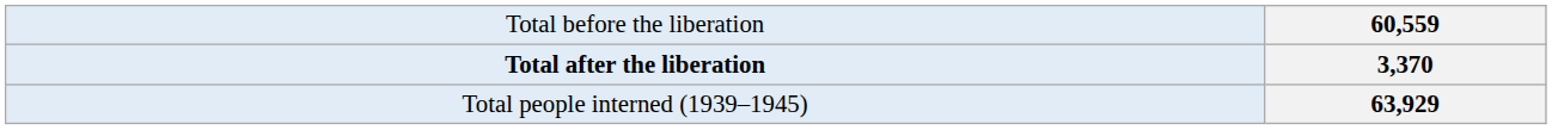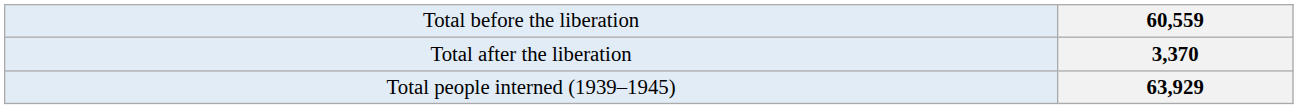row 2 | column 1: bold -> normal
